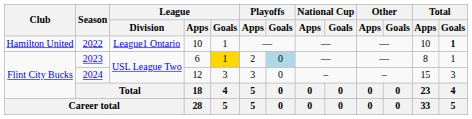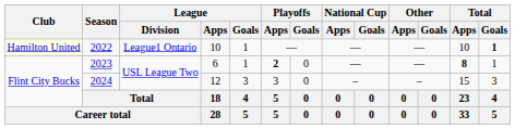2022 | Club: no background -> lightyellow background
2023 | League / Goals: gold background -> no background
2023 | Playoffs / Apps: normal -> bold
2023 | Playoffs / Goals: lightblue background -> no background
2023 | Total / Apps: normal -> bold
